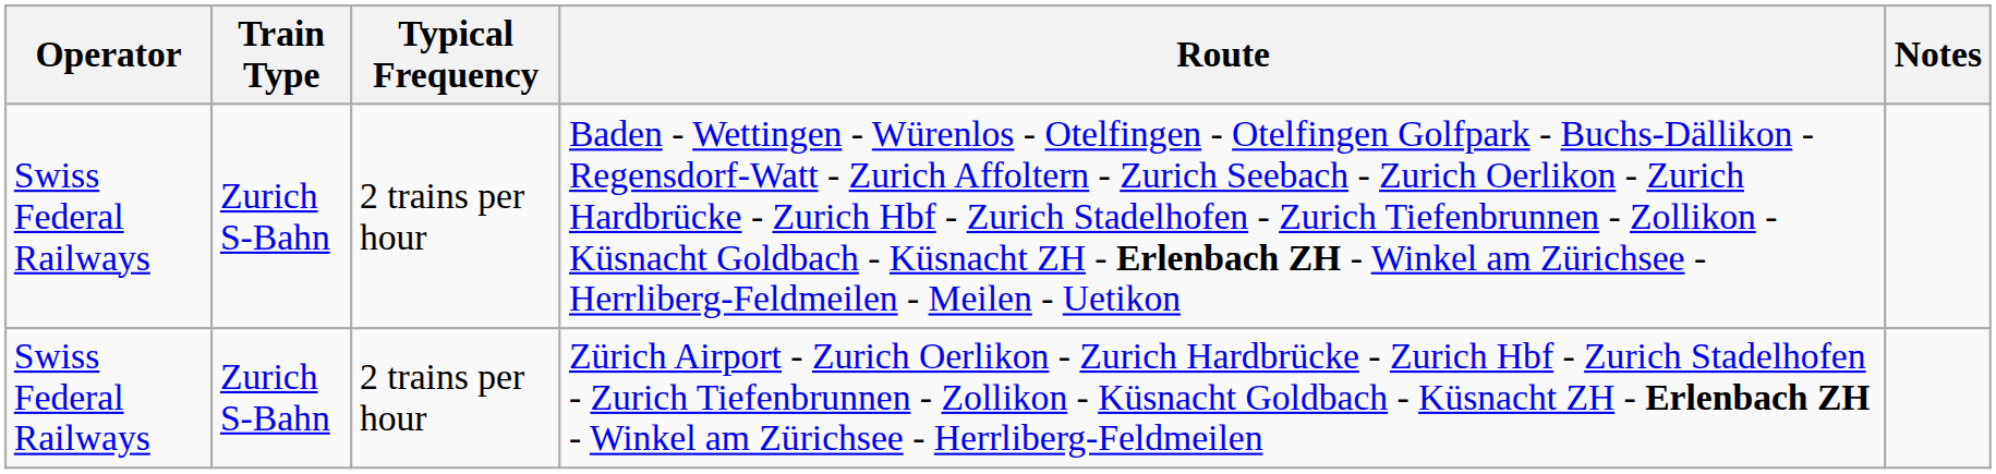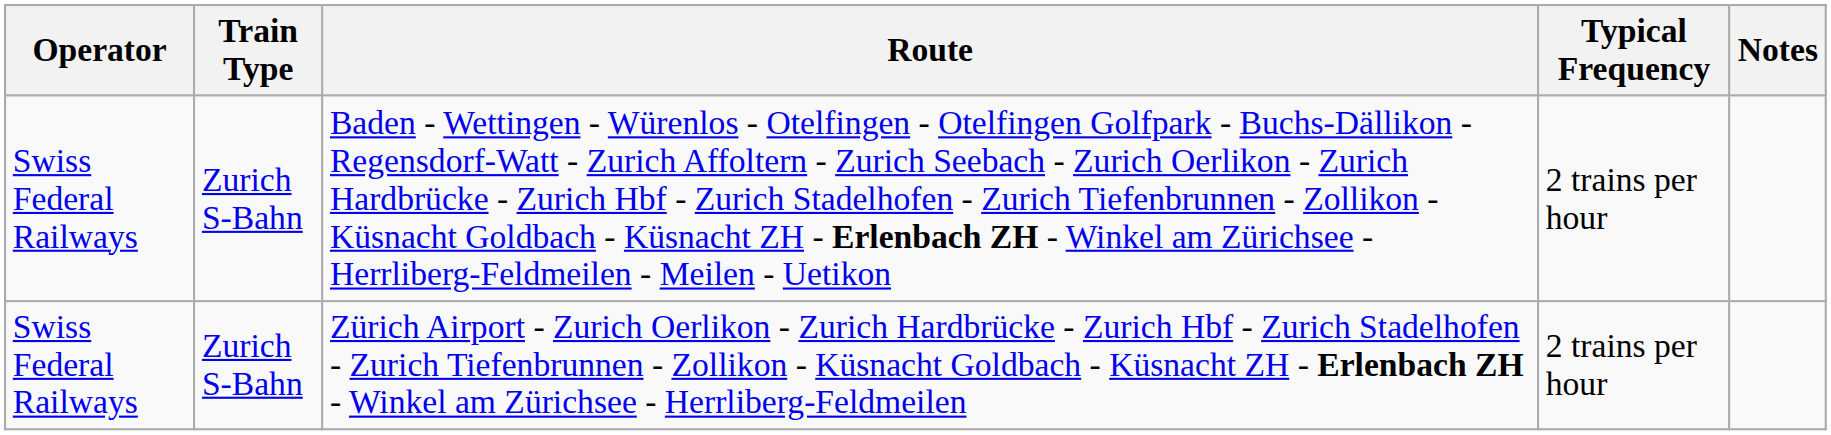columns swapped: Route <-> Typical Frequency
